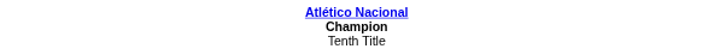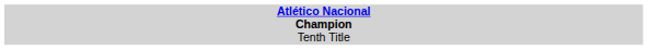row 1 | column 1: no background -> lightgrey background
